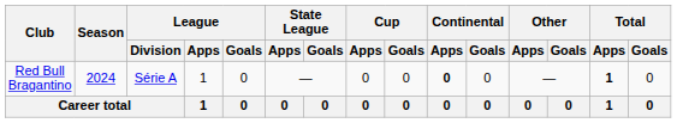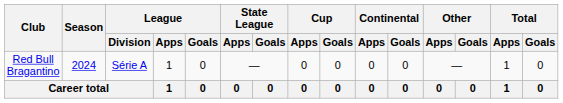Red Bull Bragantino | Continental / Apps: bold -> normal
Red Bull Bragantino | Total / Apps: bold -> normal
